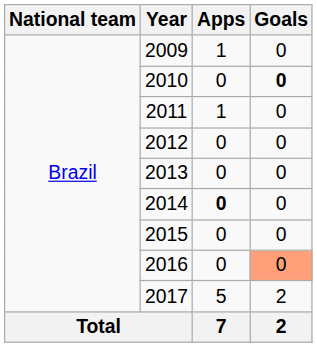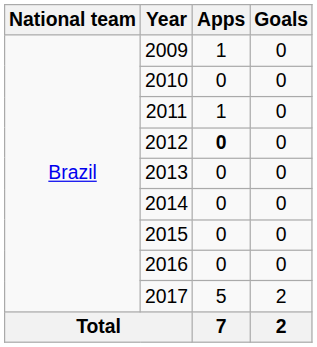2010 | Goals: bold -> normal
2012 | Apps: normal -> bold
2014 | Apps: bold -> normal
2016 | Goals: lightsalmon background -> no background
